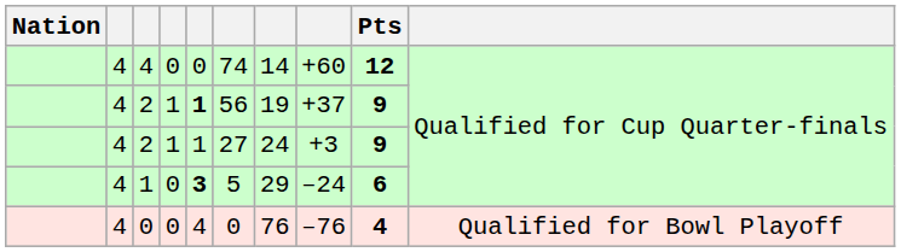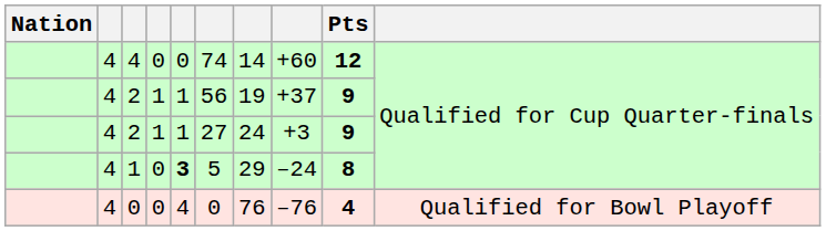row 3 | column 5: bold -> normal
row 5 | Pts: 6 -> 8
